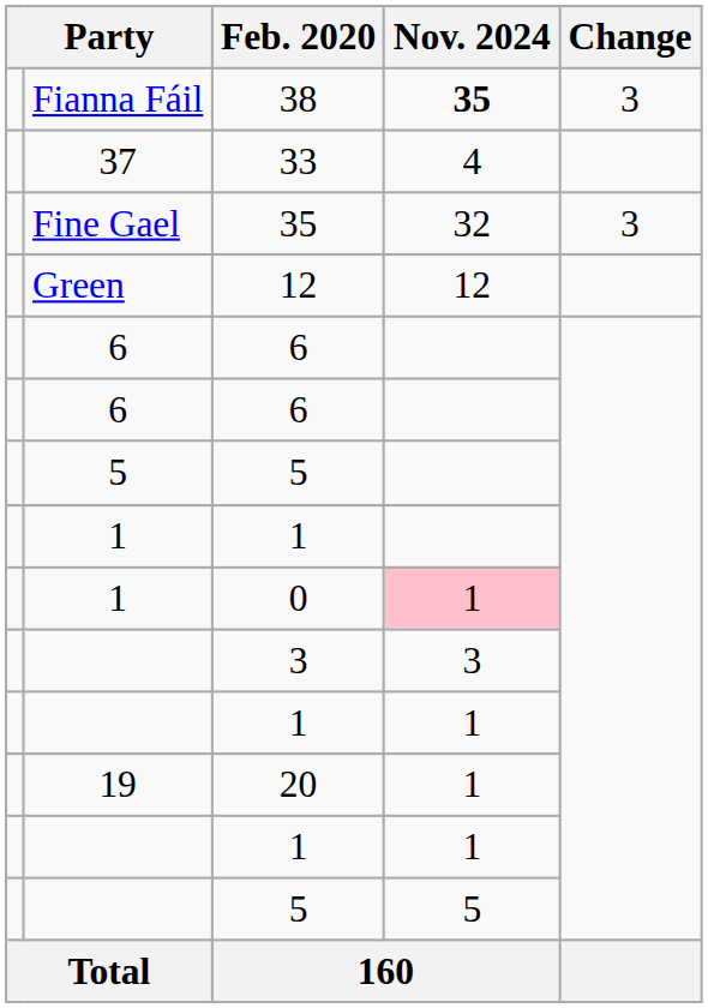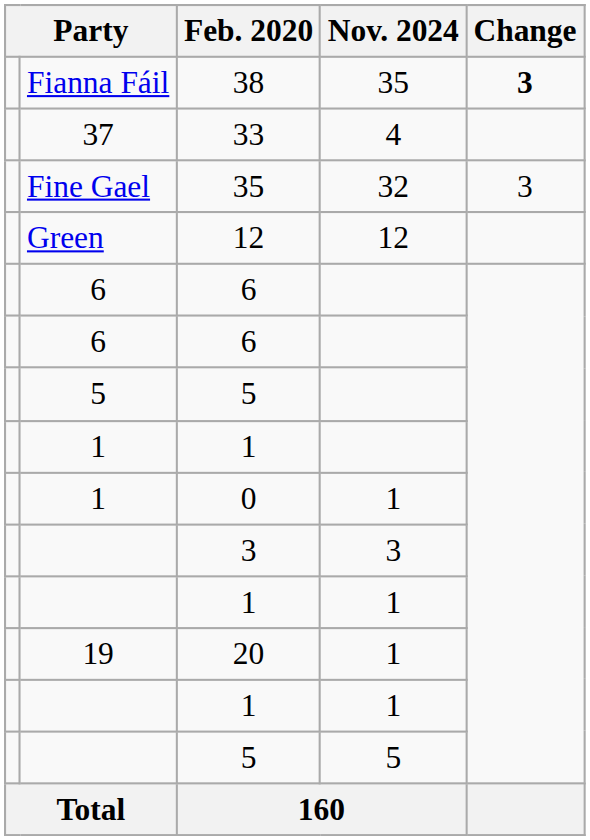38 | Nov. 2024: bold -> normal
38 | Change: normal -> bold
0 | Nov. 2024: pink background -> no background
